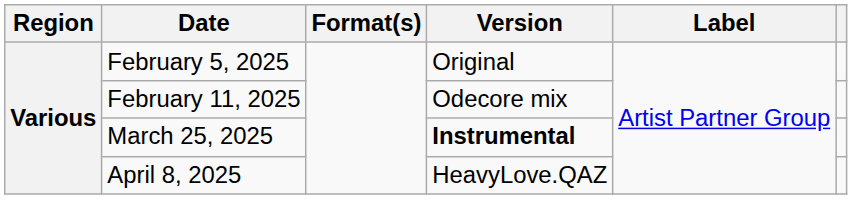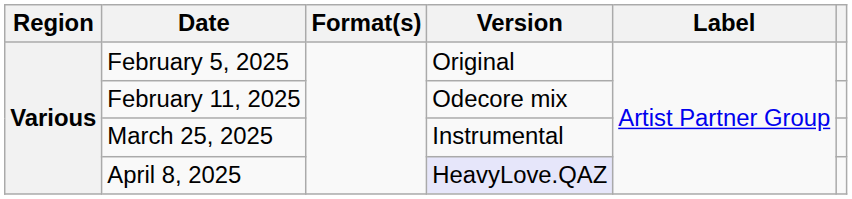March 25, 2025 | Version: bold -> normal
April 8, 2025 | Version: no background -> lavender background
